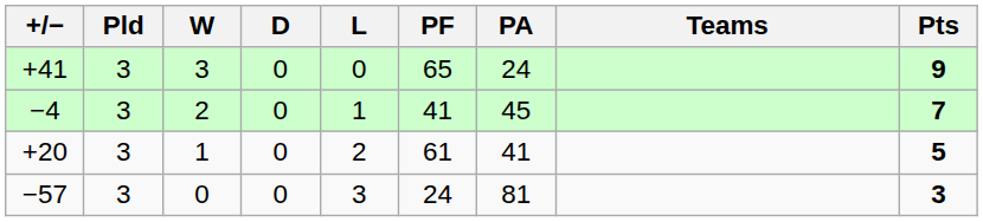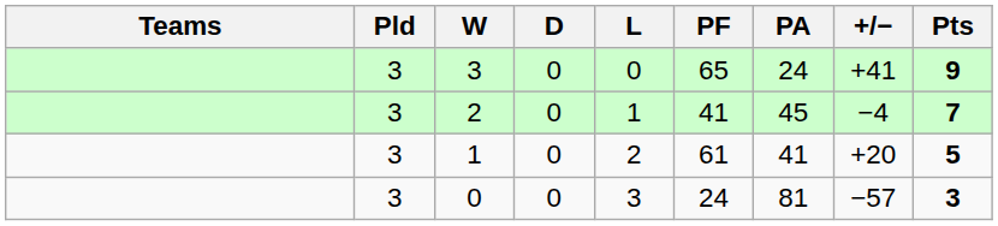columns swapped: Teams <-> +/−
